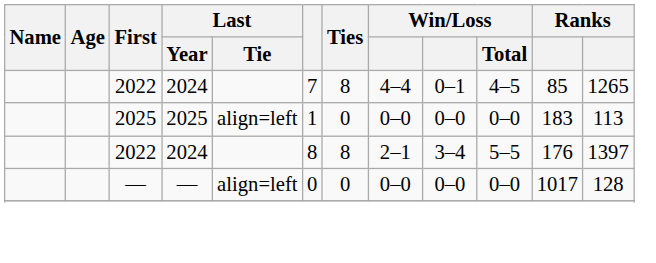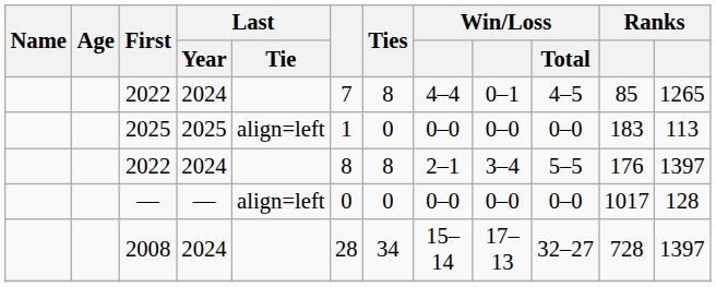+ row: 2008 | 2024 | 28 | 34 | 15–14 | 17–13 | 32–27 | 728 | 1397
